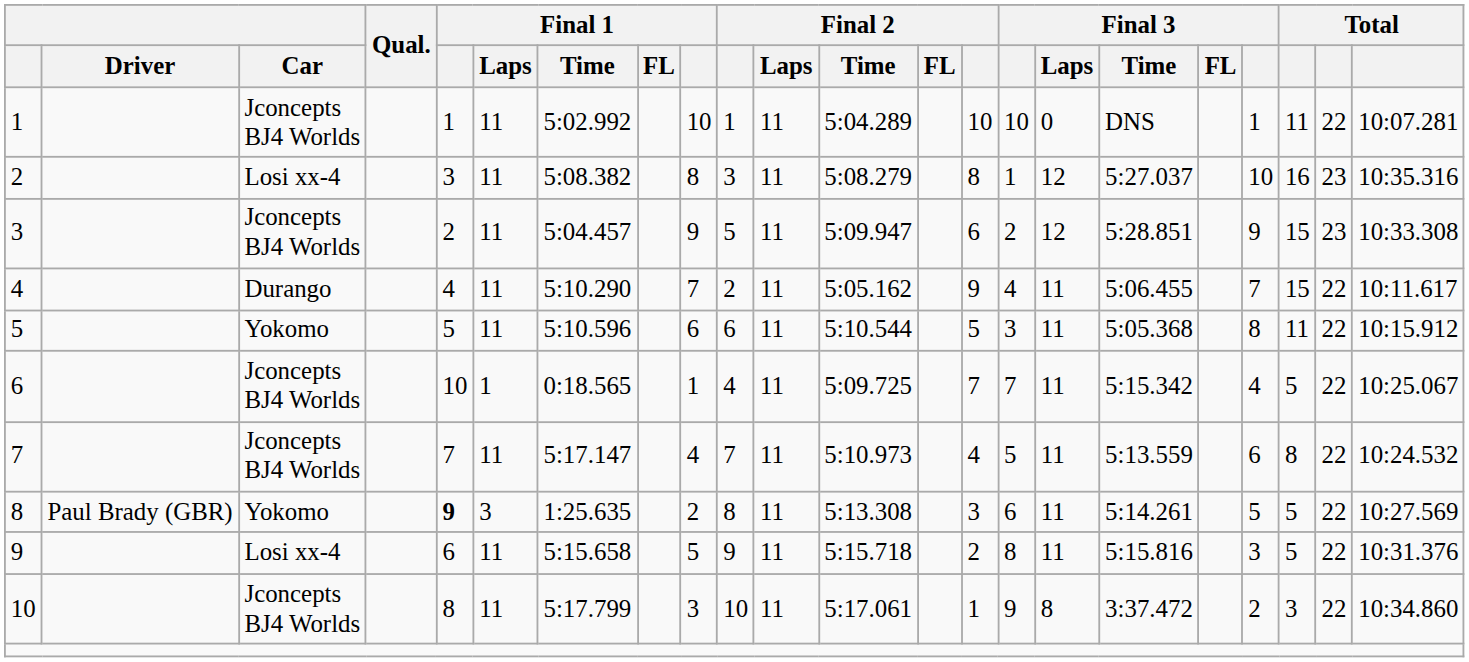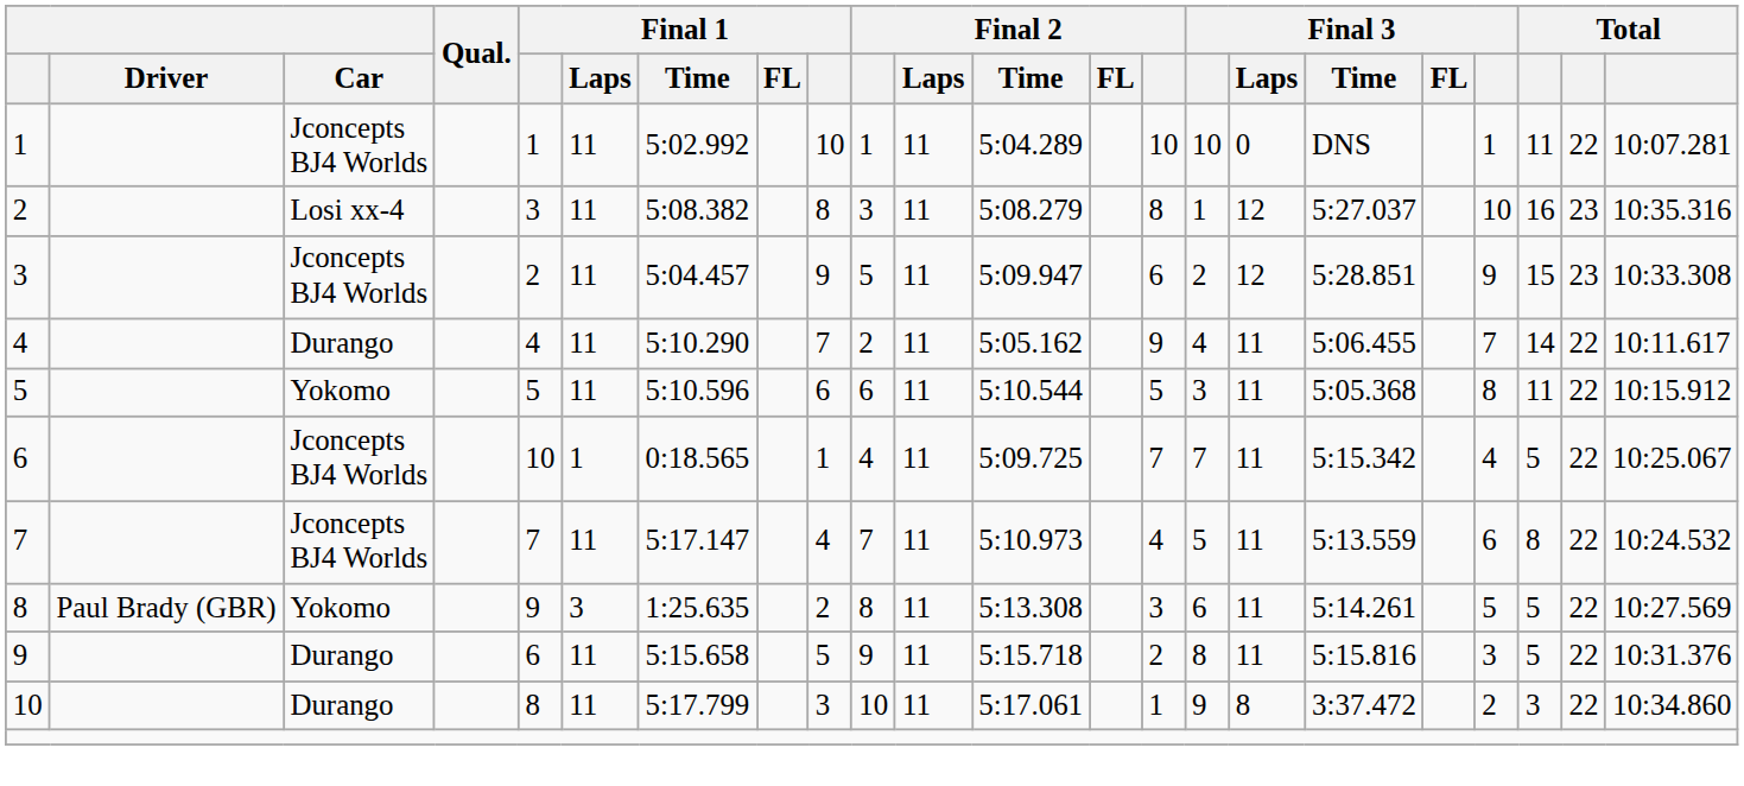row 6 | column 20: 15 -> 14
row 10 | column 5: bold -> normal
row 11 | Car: Losi xx-4 -> Durango
row 12 | Car: Jconcepts BJ4 Worlds -> Durango
